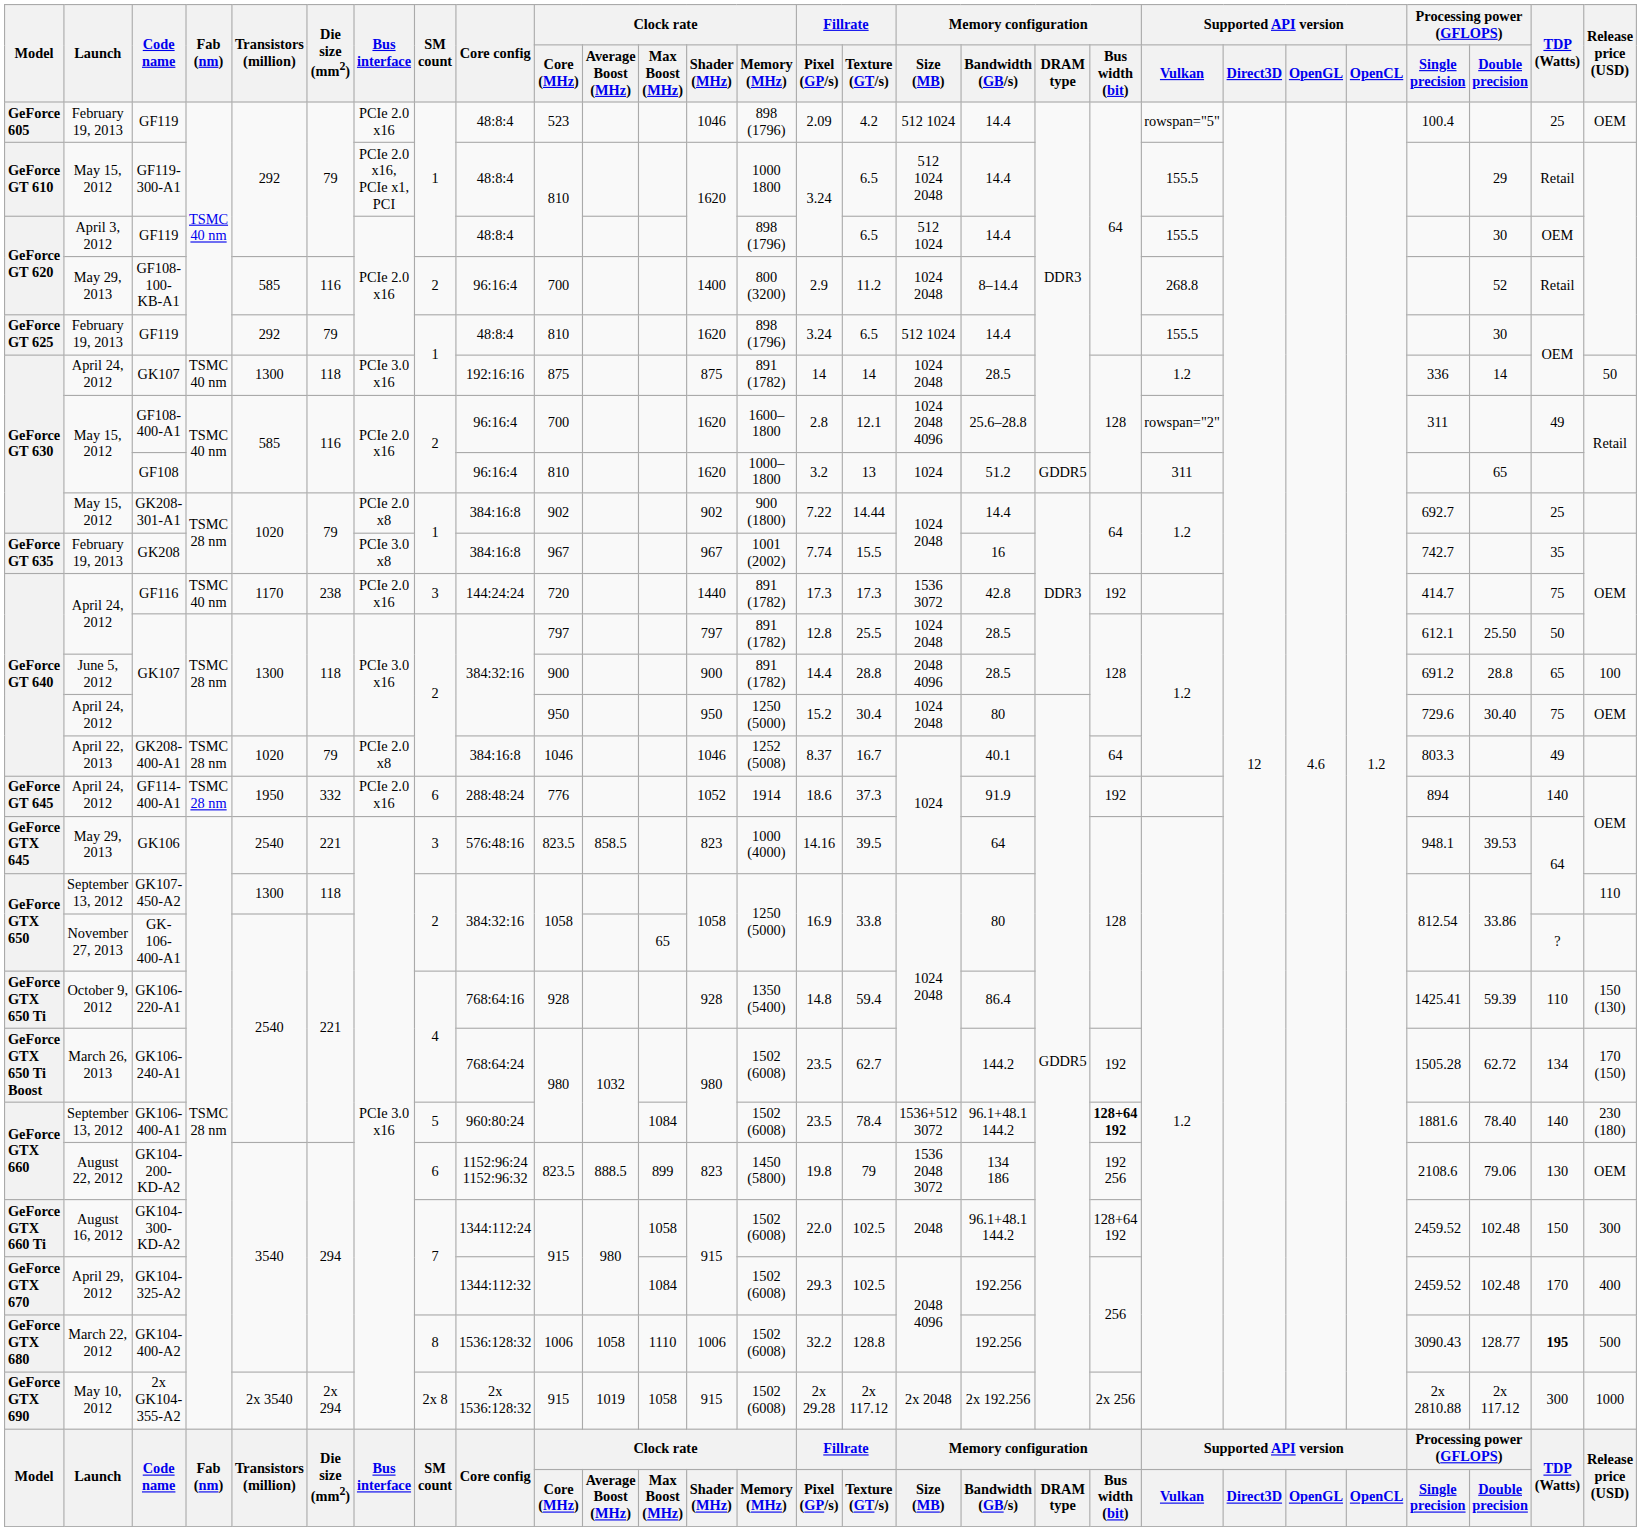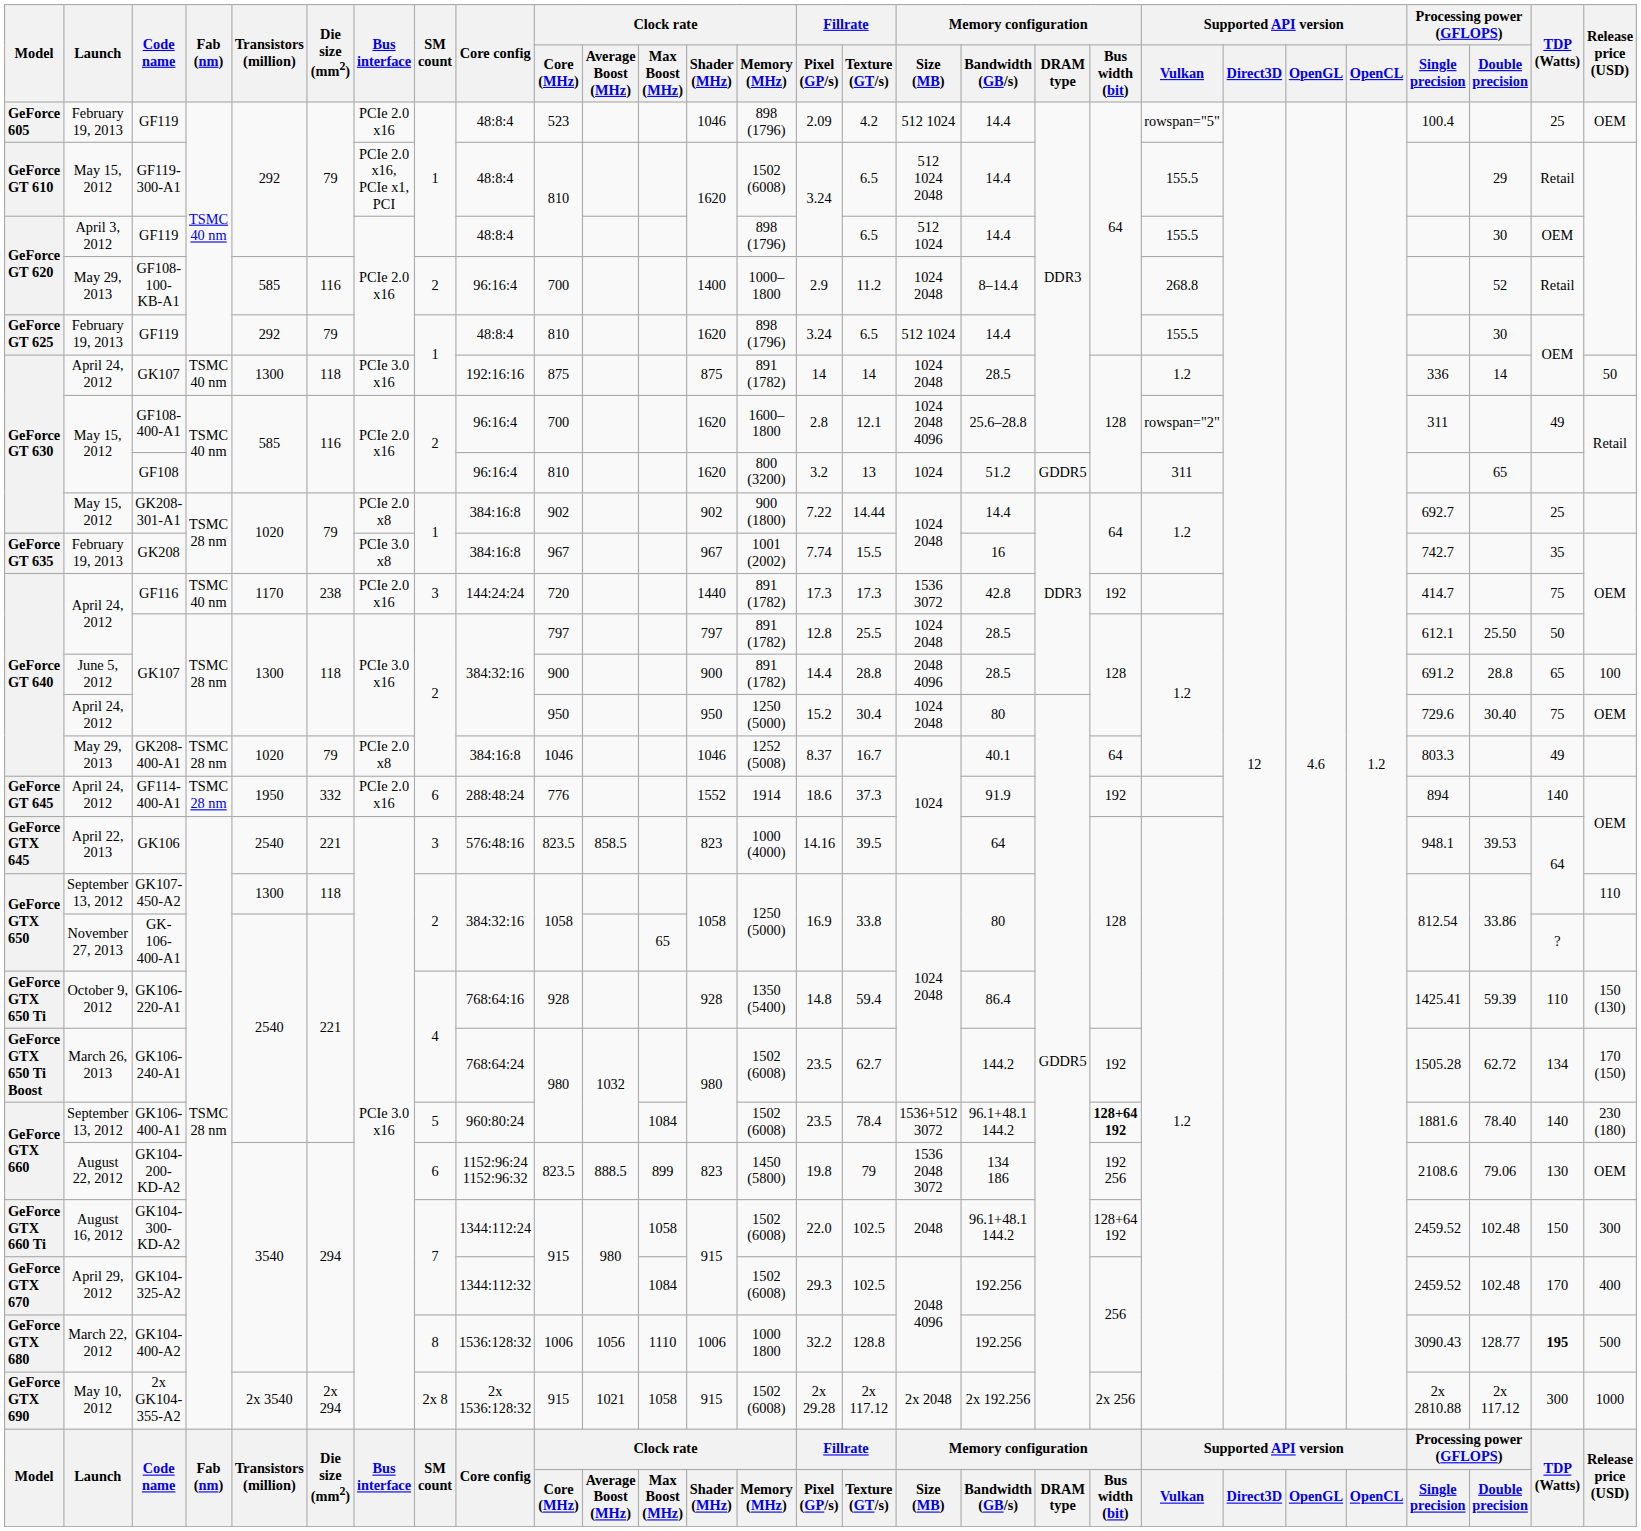GF119-300-A1 | Clock rate / Memory (MHz): 1000 1800 -> 1502 (6008)
GF108-100-KB-A1 | Clock rate / Memory (MHz): 800 (3200) -> 1000–1800
GF108 | Clock rate / Memory (MHz): 1000–1800 -> 800 (3200)
GK208-400-A1 | Launch: April 22, 2013 -> May 29, 2013
GF114-400-A1 | Clock rate / Shader (MHz): 1052 -> 1552
GK106 | Launch: May 29, 2013 -> April 22, 2013
GK104-400-A2 | Clock rate / Average Boost (MHz): 1058 -> 1056
GK104-400-A2 | Clock rate / Memory (MHz): 1502 (6008) -> 1000 1800
2x GK104-355-A2 | Clock rate / Average Boost (MHz): 1019 -> 1021
